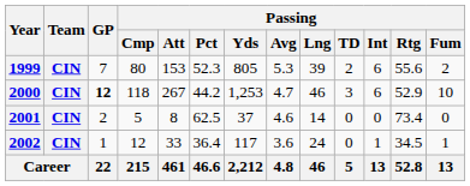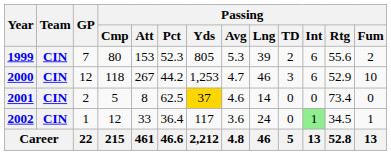2000 | GP: bold -> normal
2001 | Passing / Yds: no background -> gold background
2002 | Passing / Int: no background -> lightgreen background
